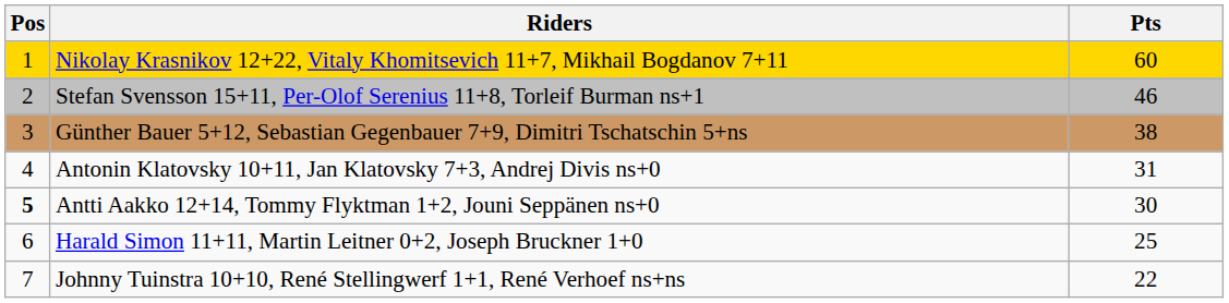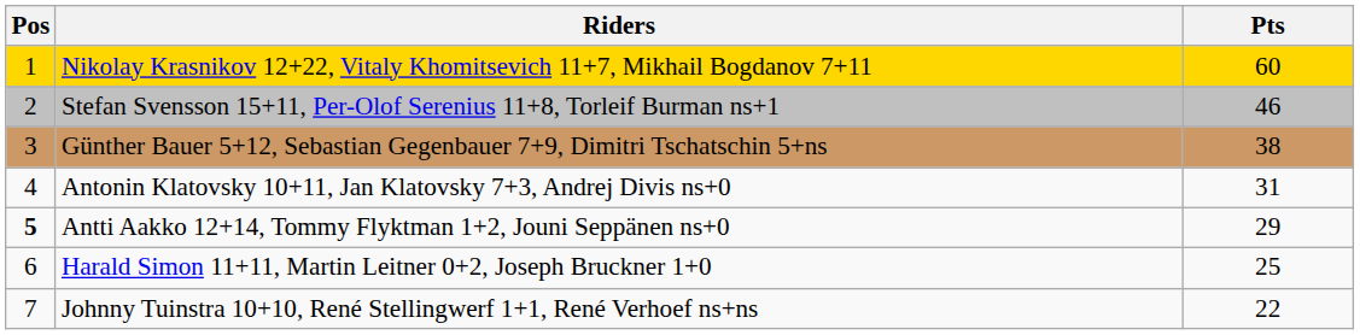Antti Aakko 12+14, Tommy Flyktman 1+2, Jouni Seppänen ns+0 | Pts: 30 -> 29
